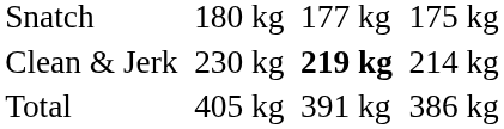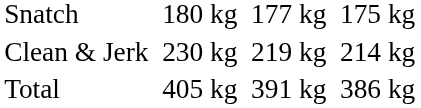Clean & Jerk | column 3: bold -> normal
